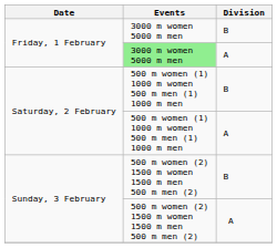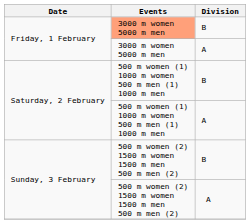Friday, 1 February / B | Events: no background -> lightsalmon background
Friday, 1 February / A | Events: lightgreen background -> no background
